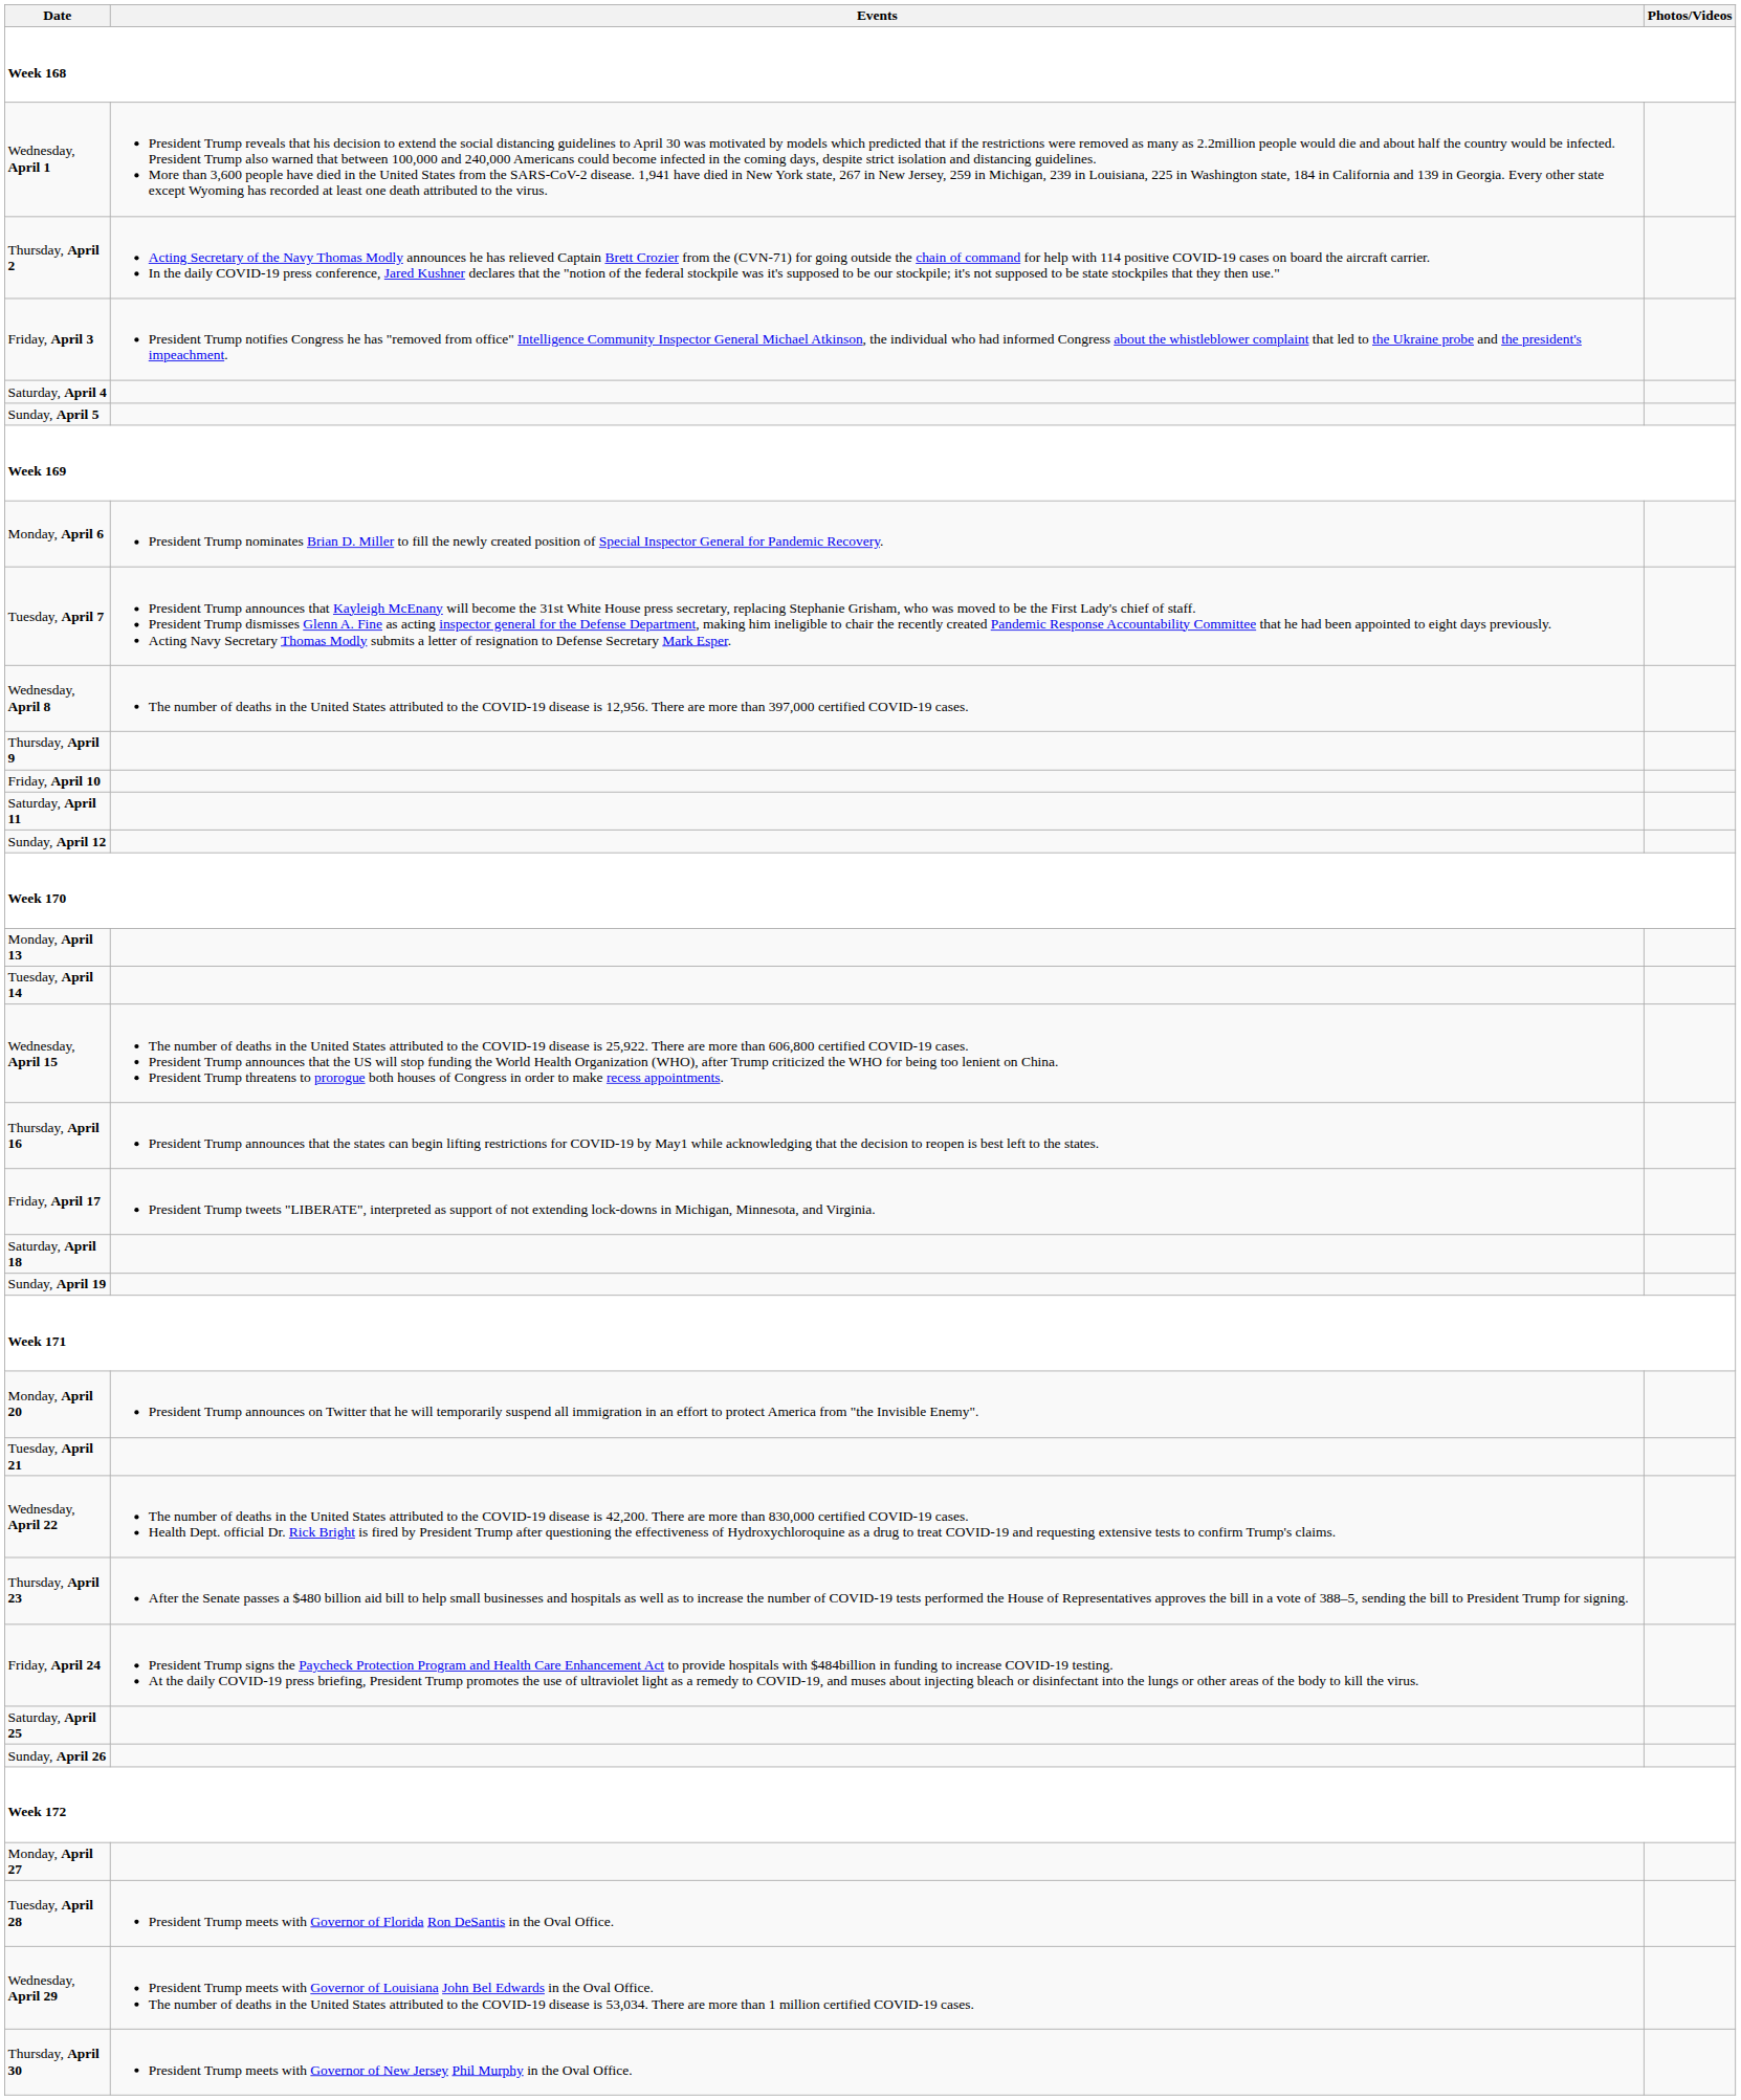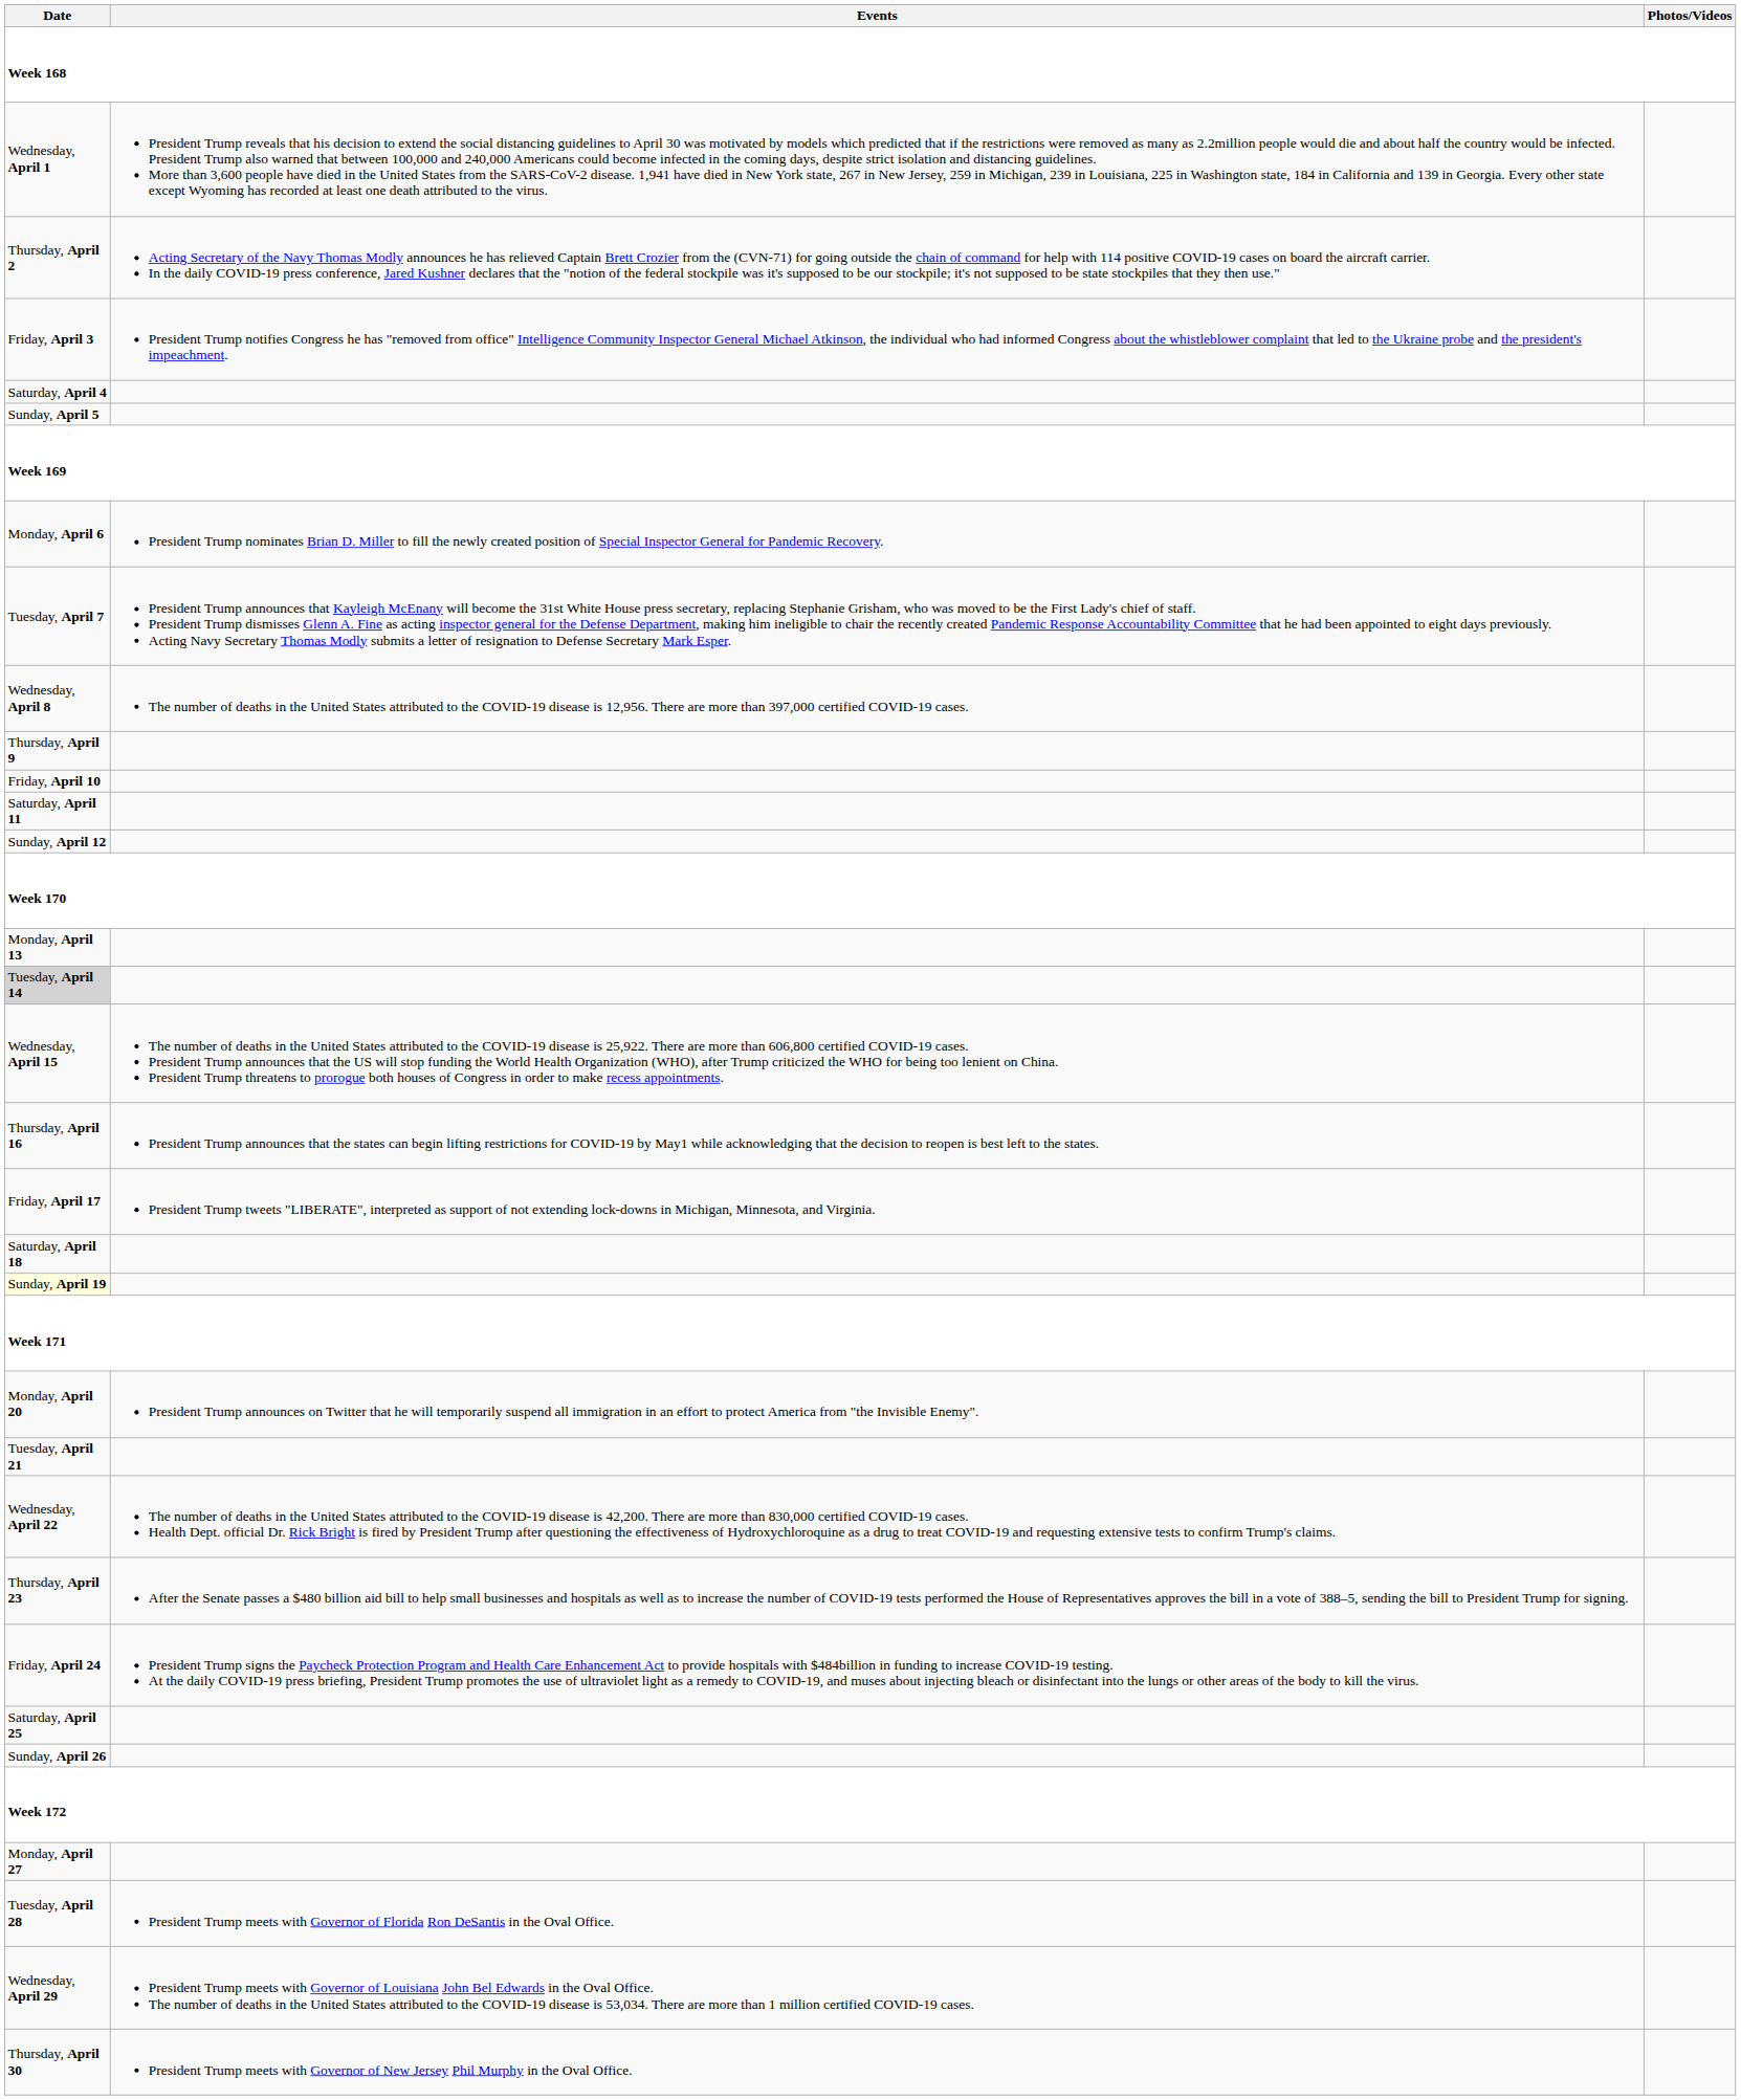Tuesday, April 14 | Date: no background -> lightgrey background
Sunday, April 19 | Date: no background -> lightyellow background
